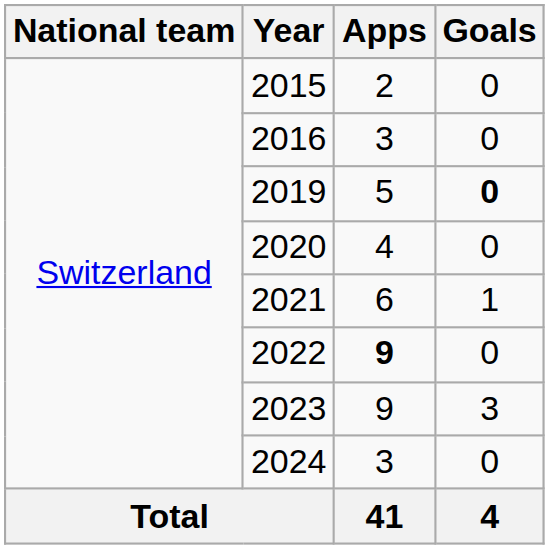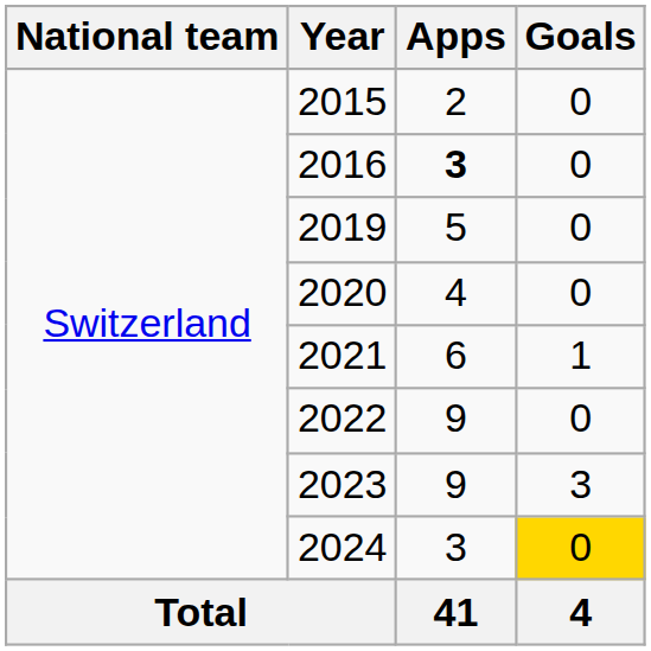2016 | Apps: normal -> bold
2019 | Goals: bold -> normal
2022 | Apps: bold -> normal
2024 | Goals: no background -> gold background
